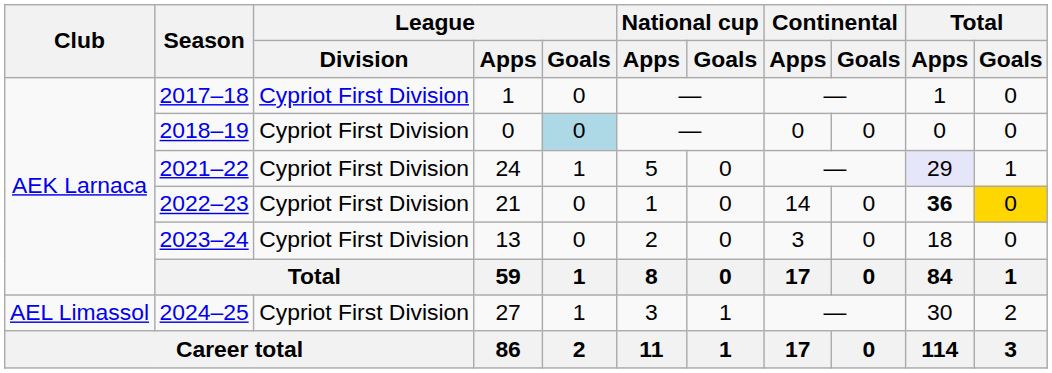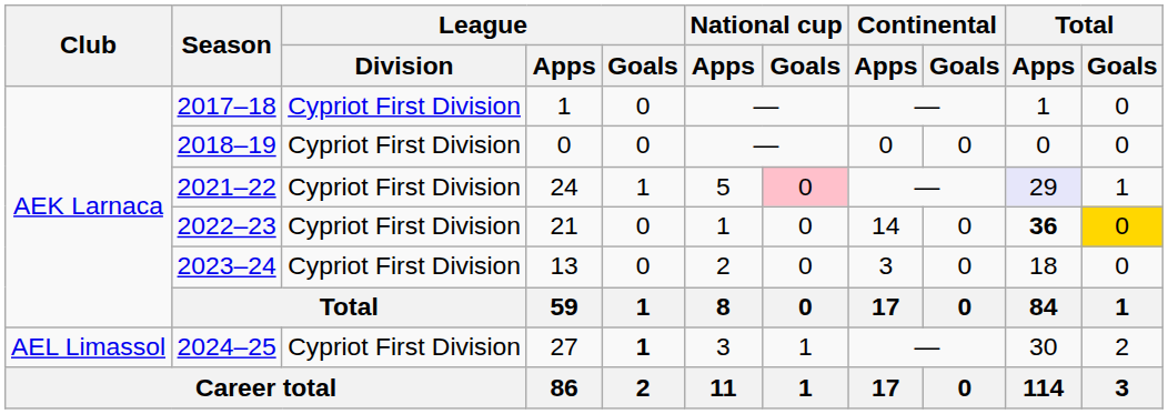2018–19 | League / Goals: lightblue background -> no background
2021–22 | National cup / Goals: no background -> pink background
2024–25 | League / Goals: normal -> bold
